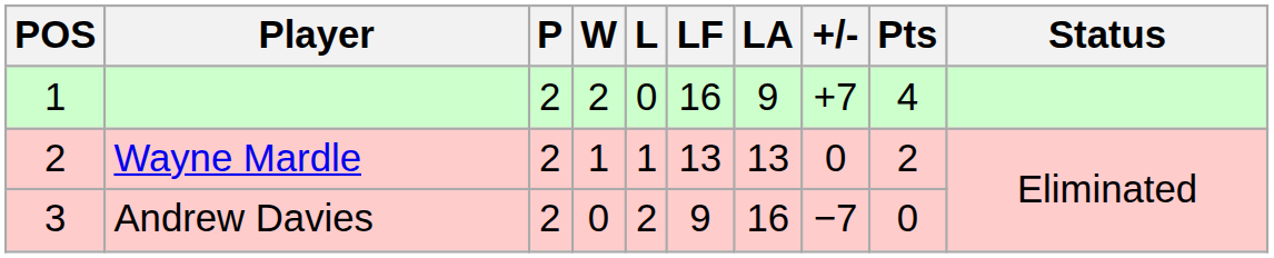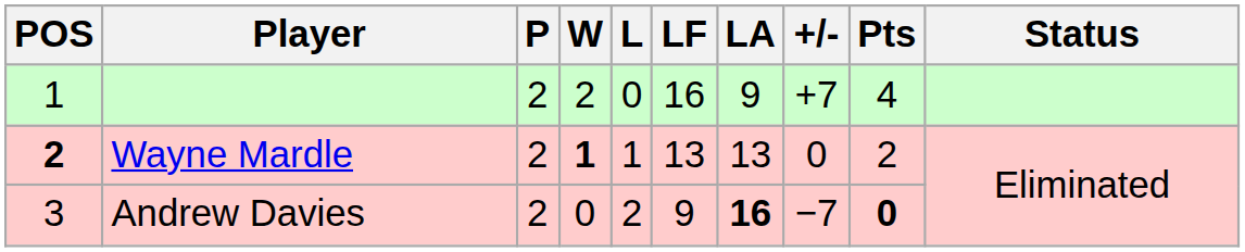Wayne Mardle | POS: normal -> bold
Wayne Mardle | W: normal -> bold
Andrew Davies | LA: normal -> bold
Andrew Davies | Pts: normal -> bold
